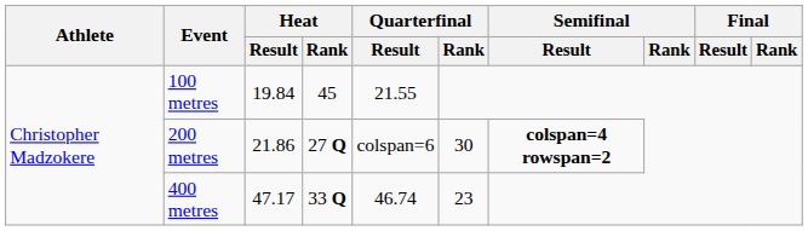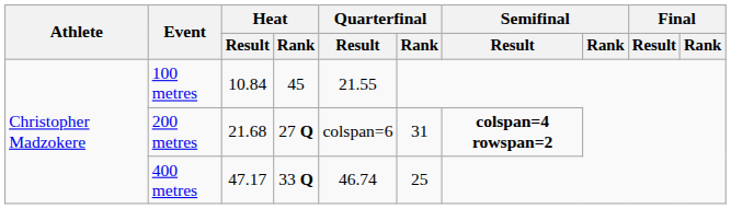100 metres | Heat / Result: 19.84 -> 10.84
200 metres | Heat / Result: 21.86 -> 21.68
200 metres | Quarterfinal / Rank: 30 -> 31
400 metres | Quarterfinal / Rank: 23 -> 25
